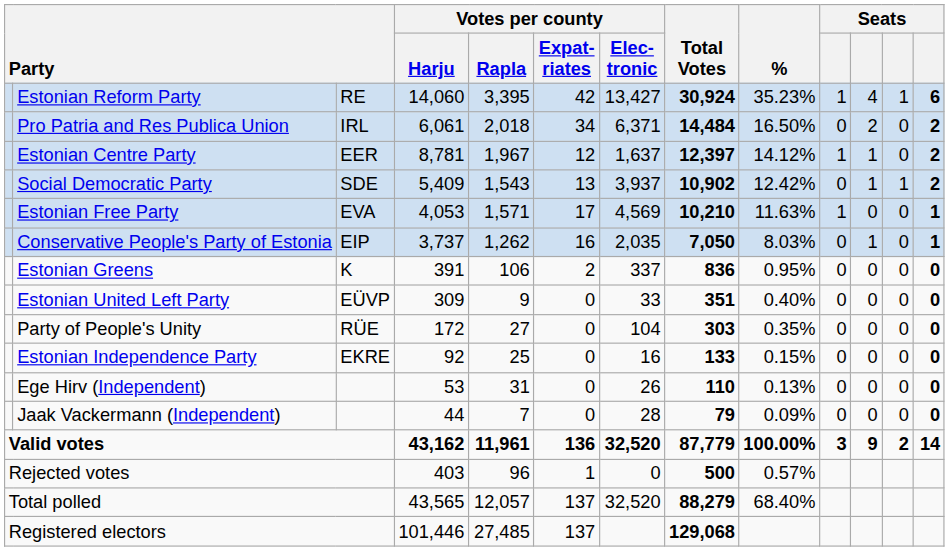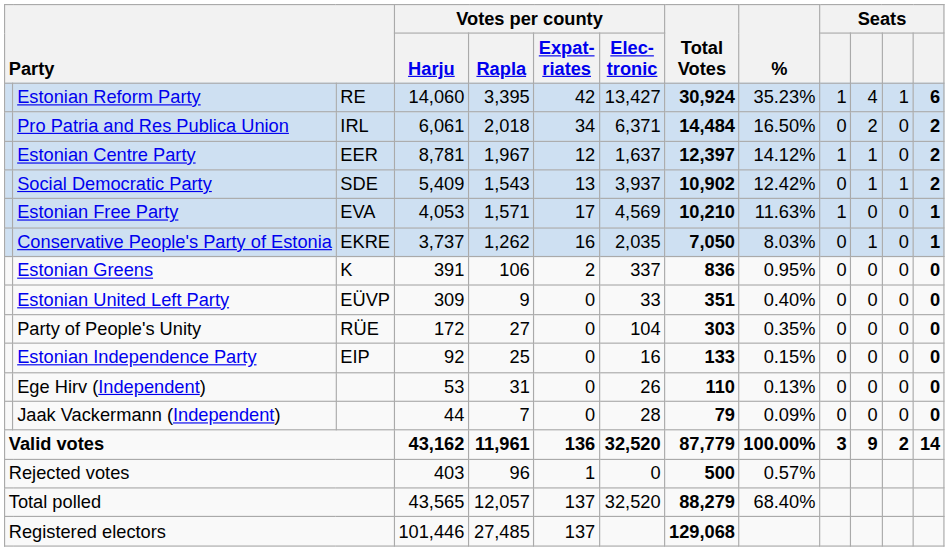Conservative People's Party of Estonia | column 3: EIP -> EKRE
Estonian Independence Party | column 3: EKRE -> EIP
